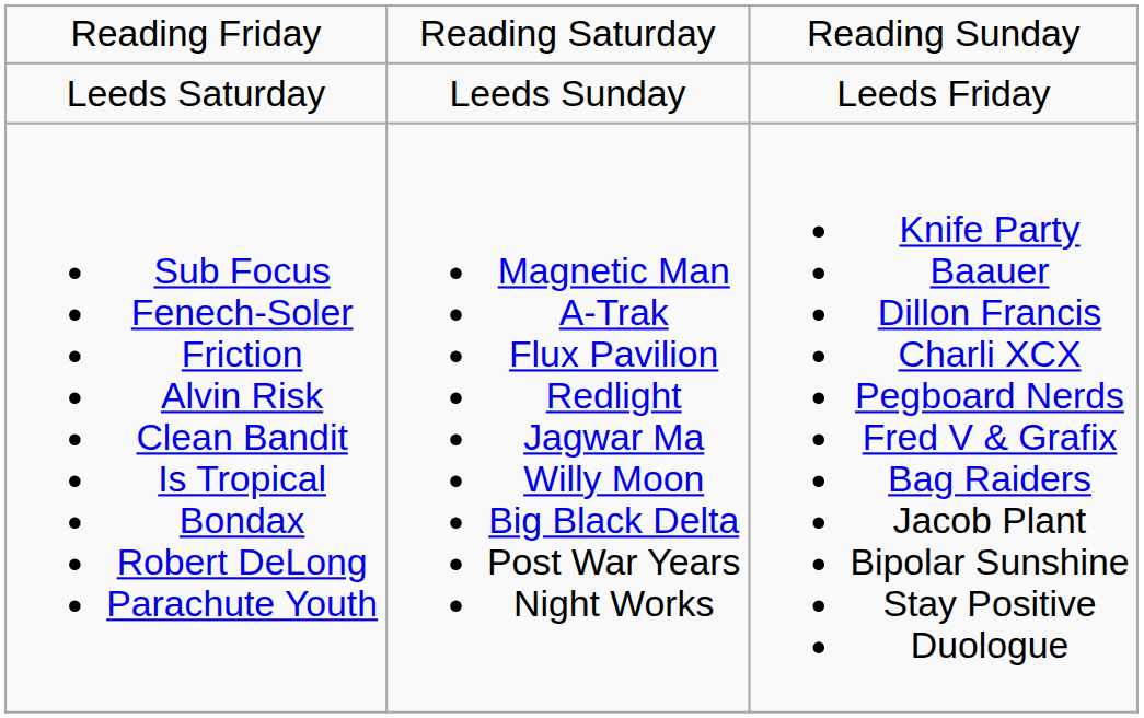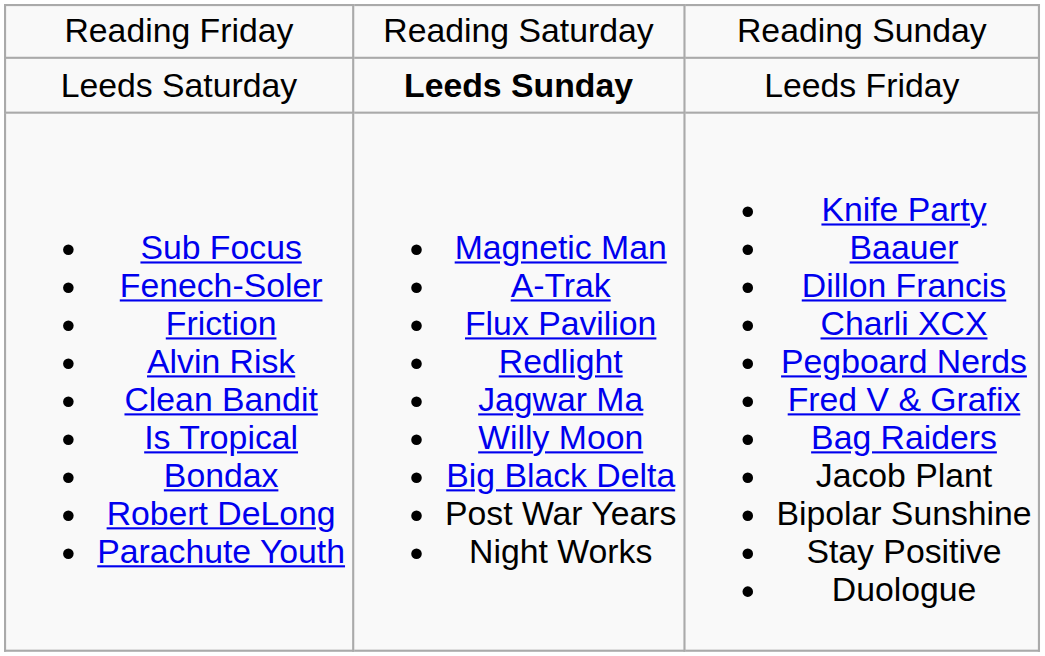Leeds Saturday | column 2: normal -> bold
